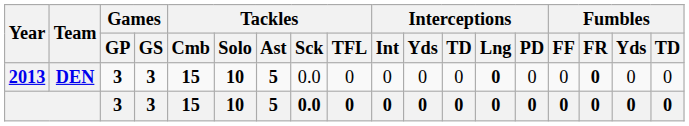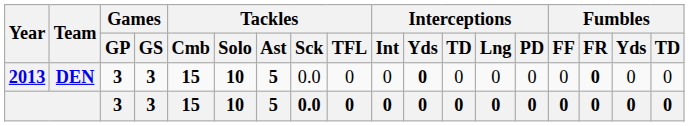DEN | Interceptions / Yds: normal -> bold
DEN | Interceptions / Lng: bold -> normal
